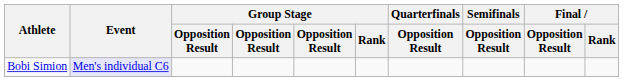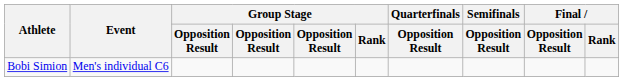Bobi Simion | Event: lavender background -> no background
